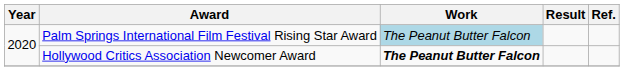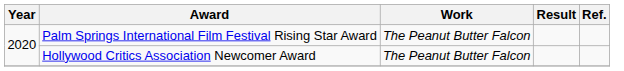Palm Springs International Film Festival Rising Star Award | Work: lightblue background -> no background
Hollywood Critics Association Newcomer Award | Work: bold -> normal
